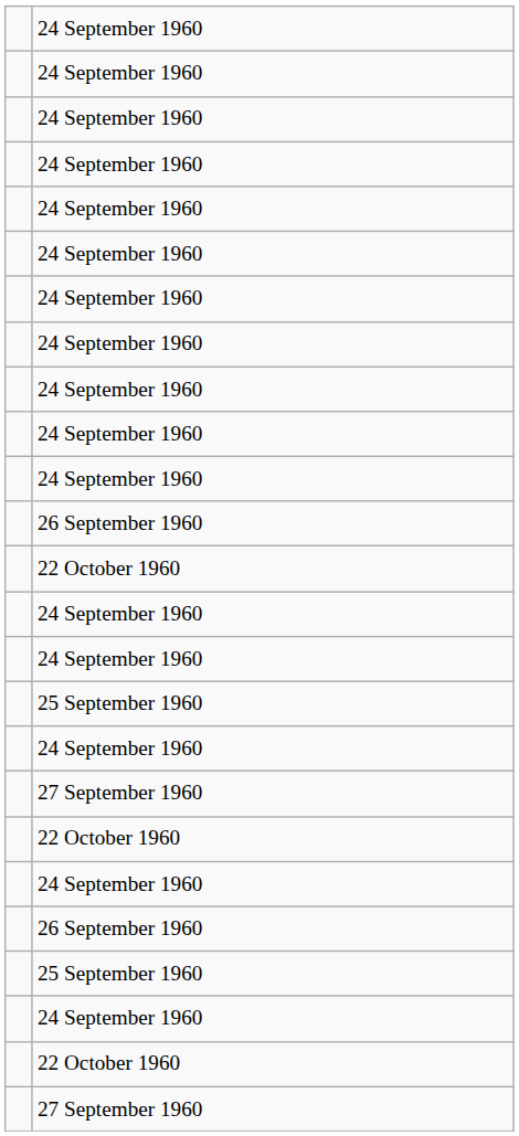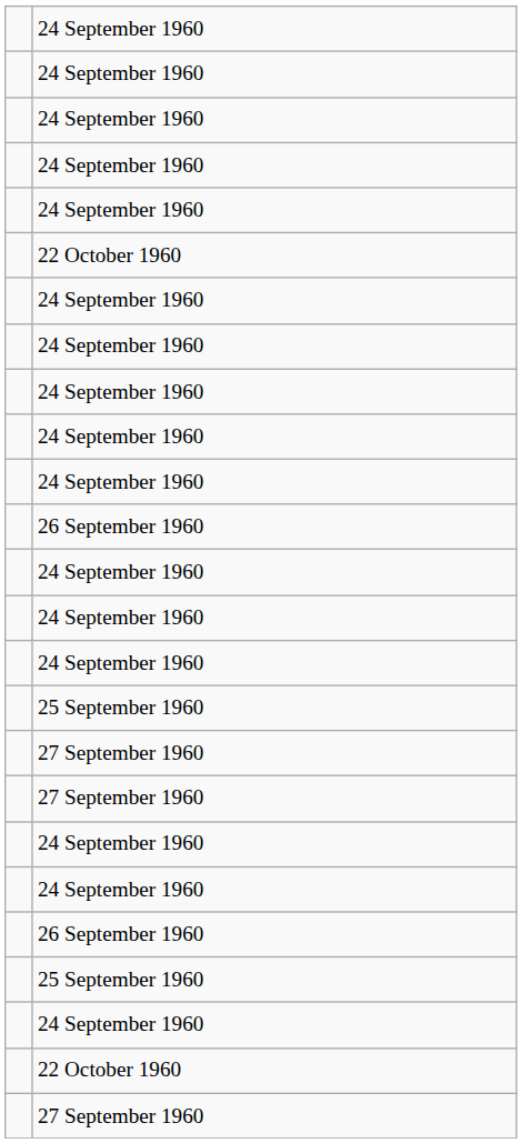row 6 | column 2: 24 September 1960 -> 22 October 1960
row 13 | column 2: 22 October 1960 -> 24 September 1960
row 17 | column 2: 24 September 1960 -> 27 September 1960
row 19 | column 2: 22 October 1960 -> 24 September 1960
